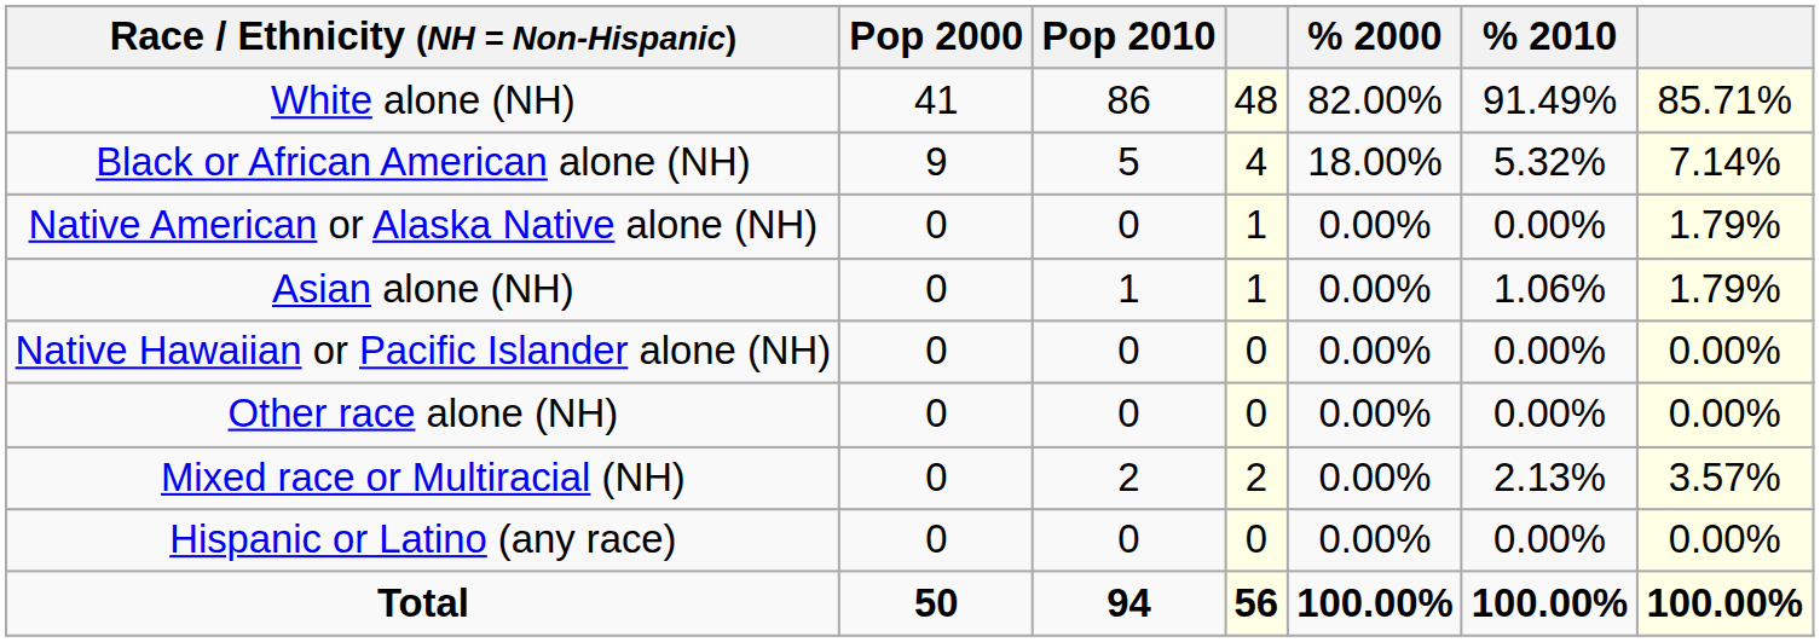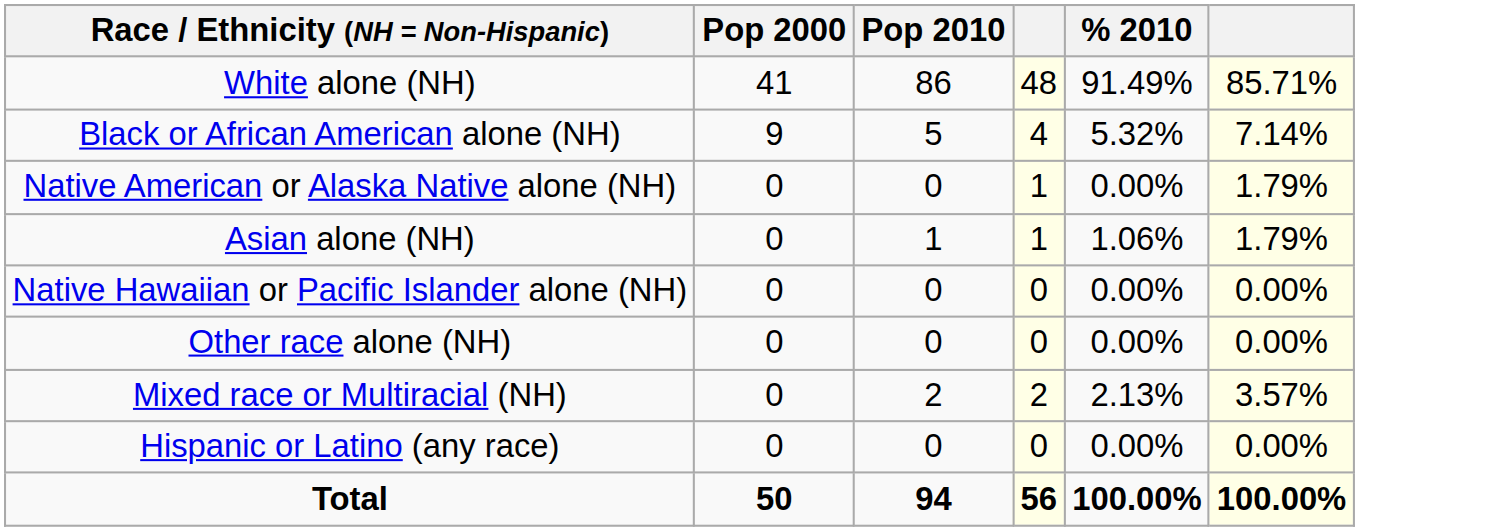- column: % 2000 | 82.00% | 18.00% | 0.00% | 0.00% | 0.00% | 0.00% | 0.00% | 0.00% | 100.00%
